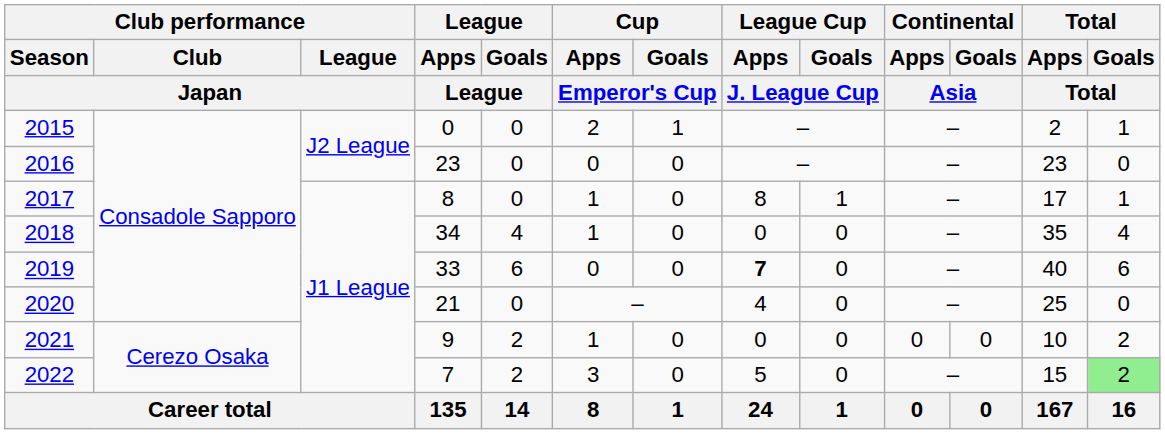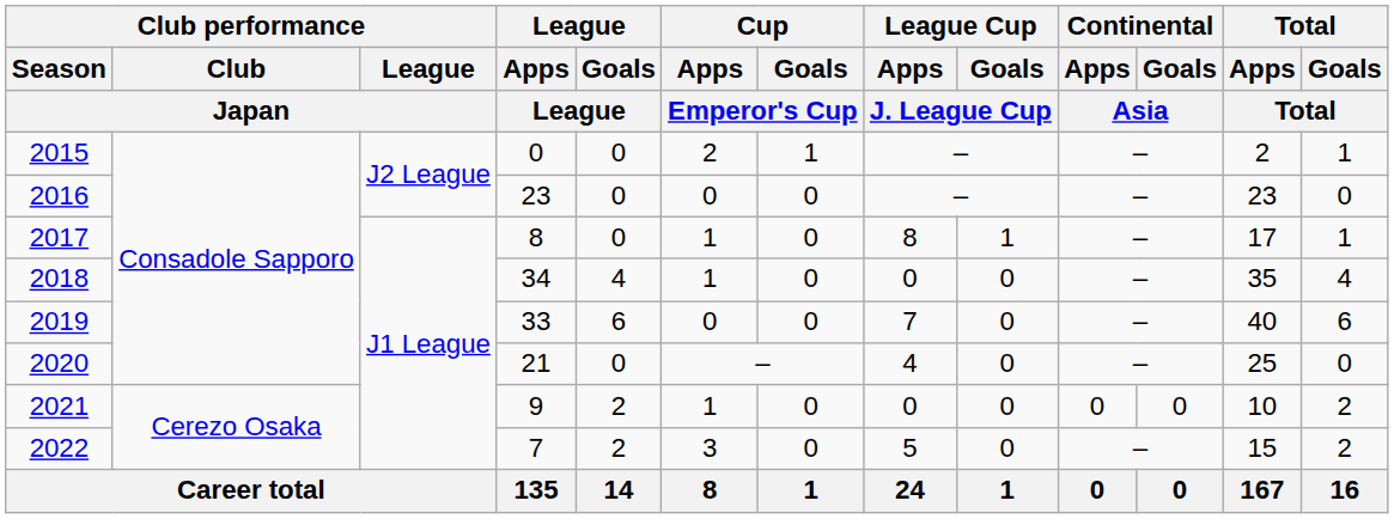2019 | League Cup / Apps / J. League Cup: bold -> normal
2022 | Total / Goals / Total: lightgreen background -> no background
